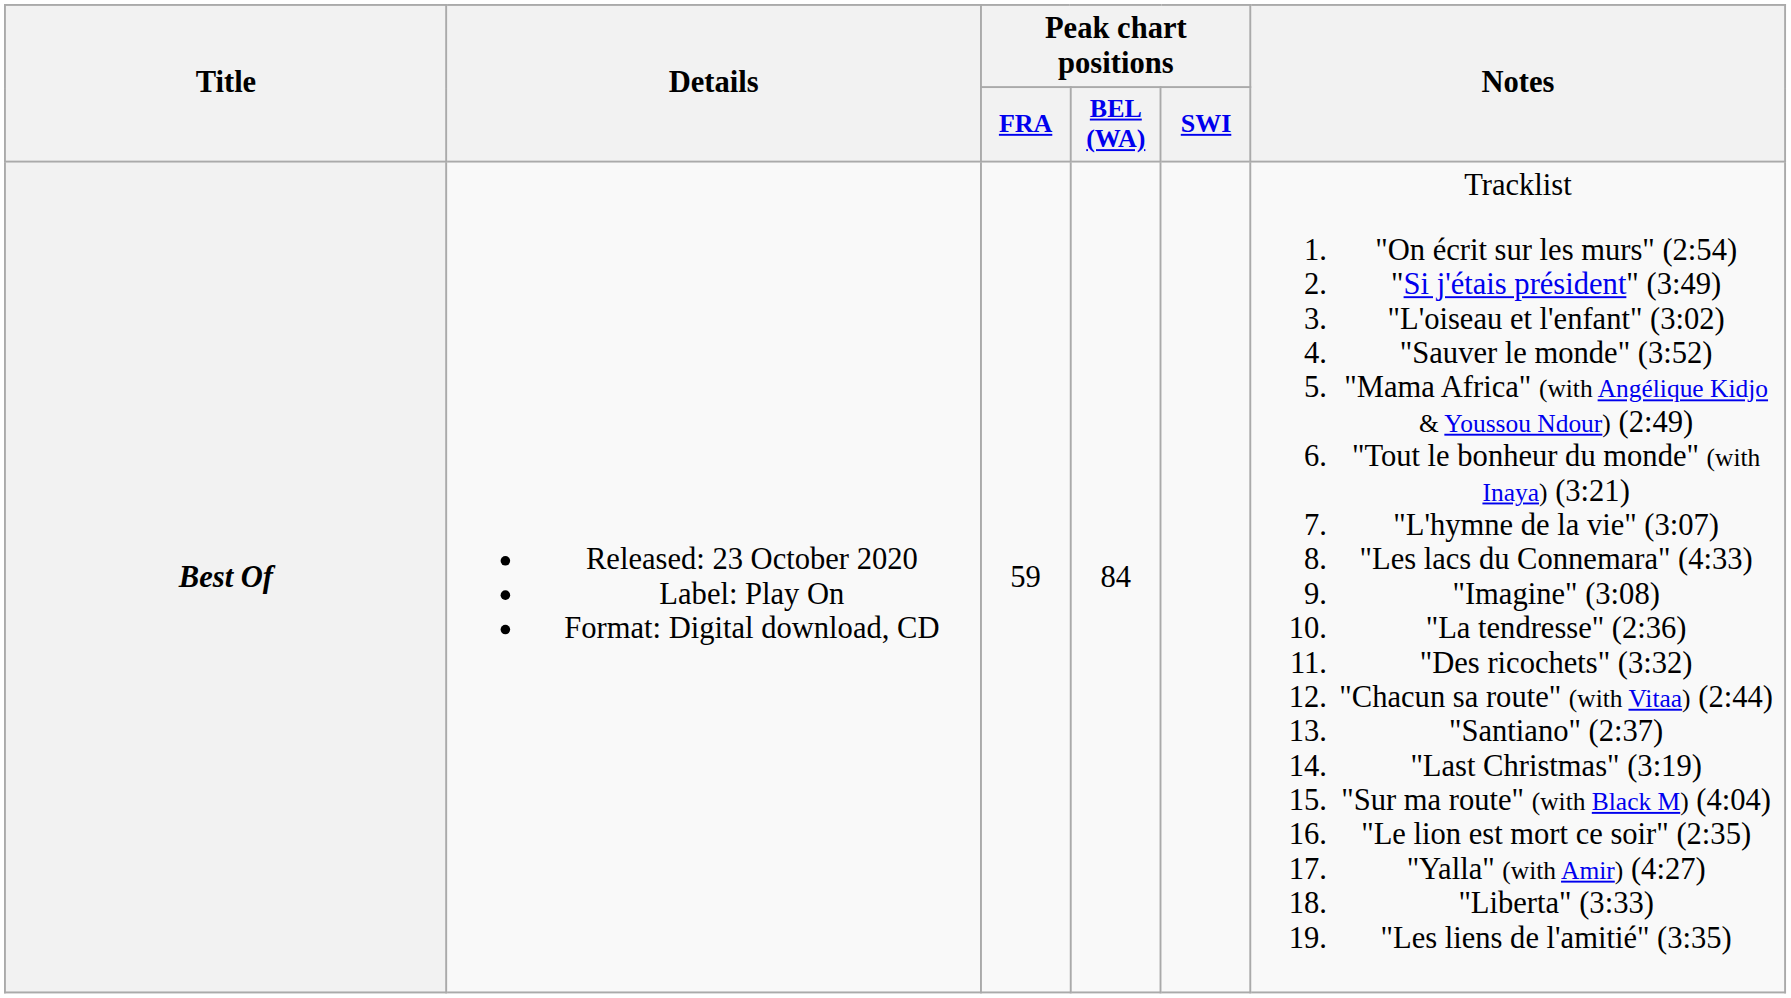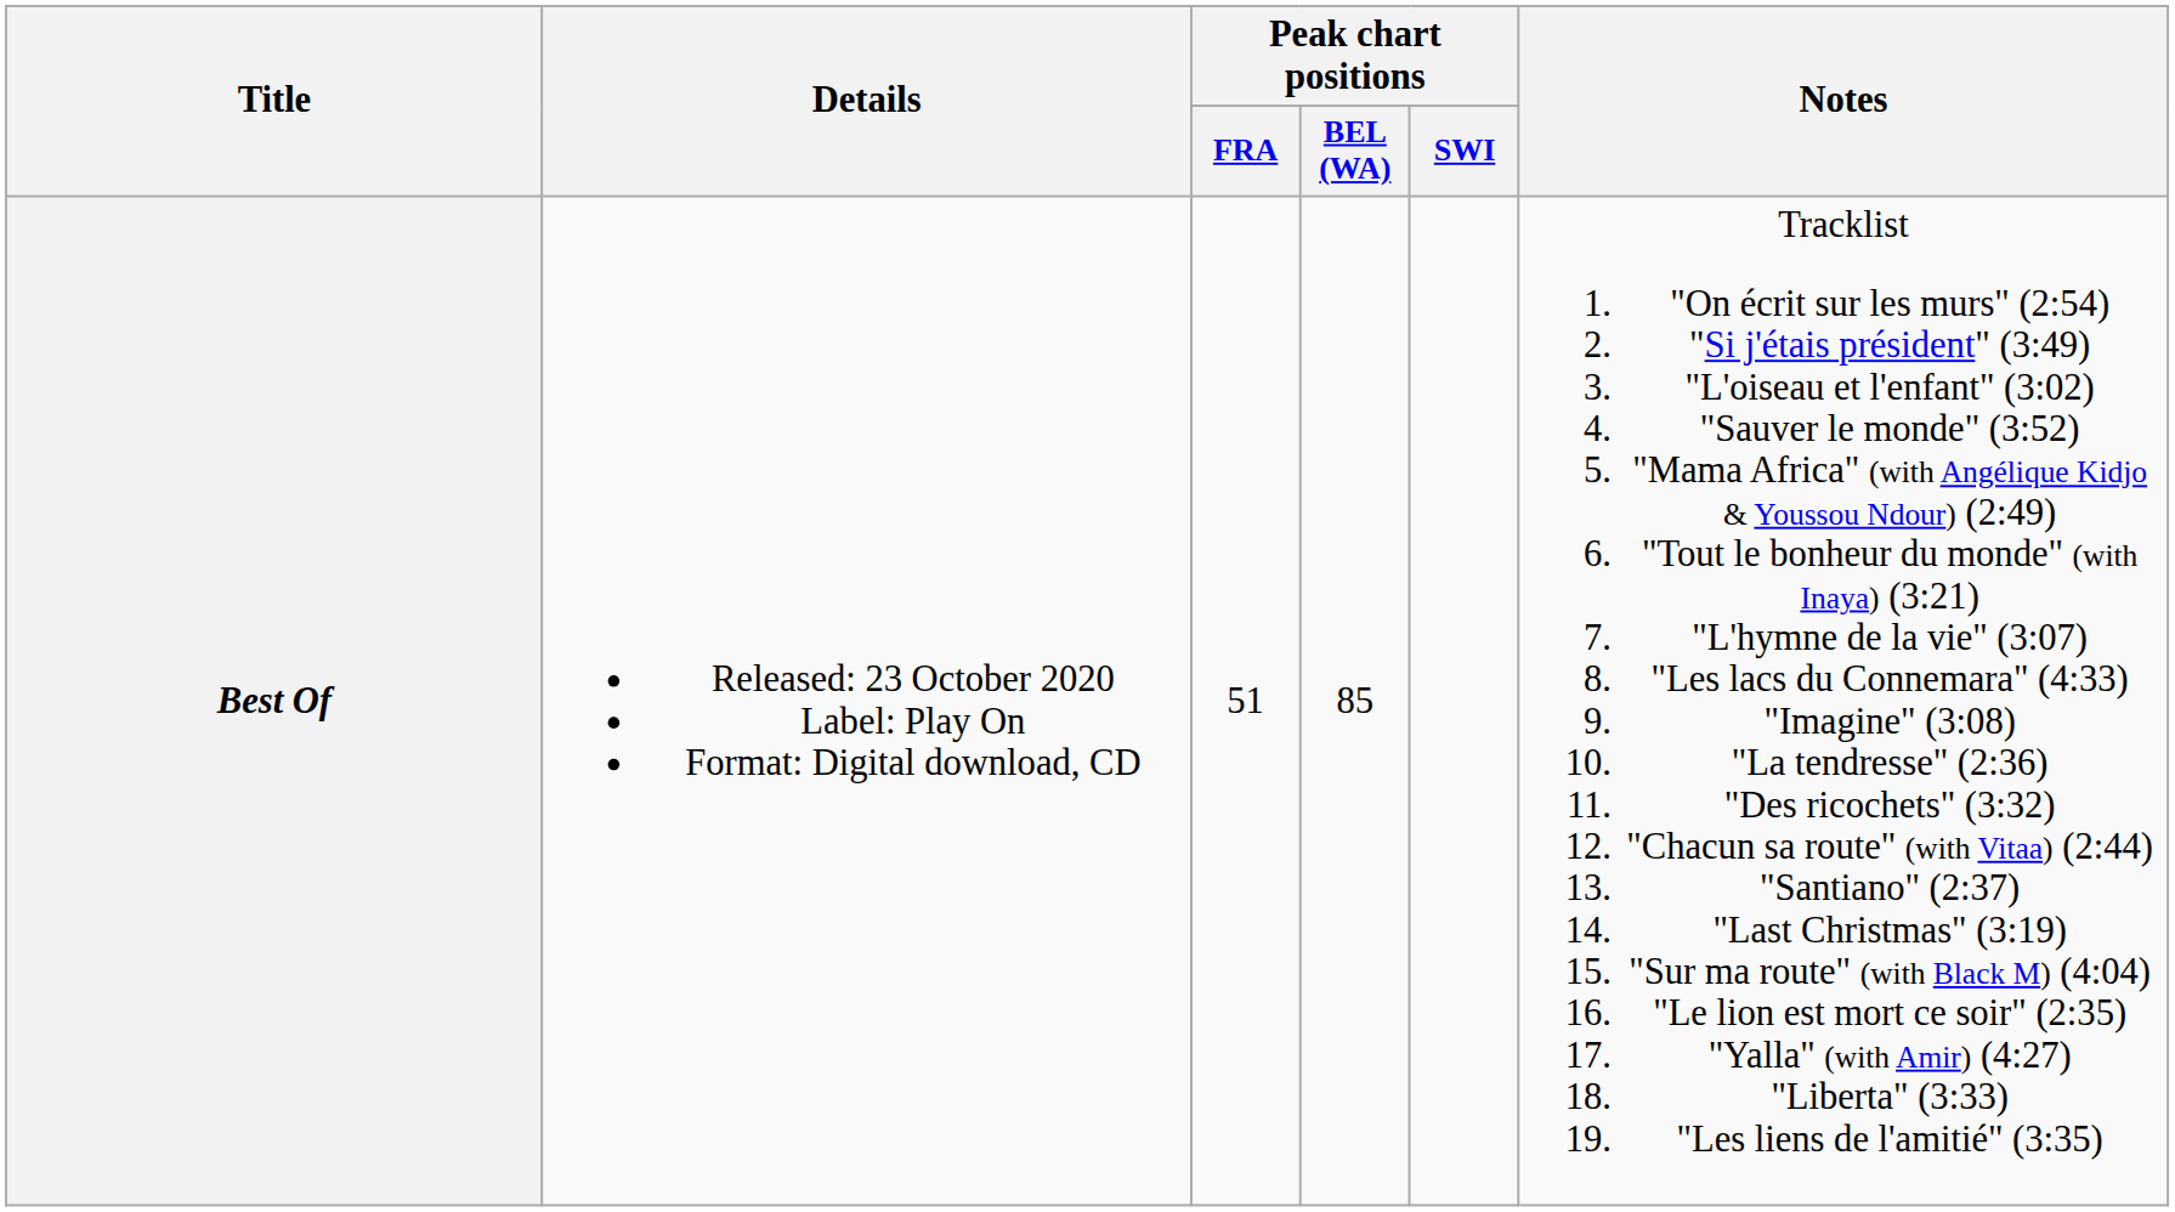Best Of | Peak chart positions / FRA: 59 -> 51
Best Of | Peak chart positions / BEL (WA): 84 -> 85
